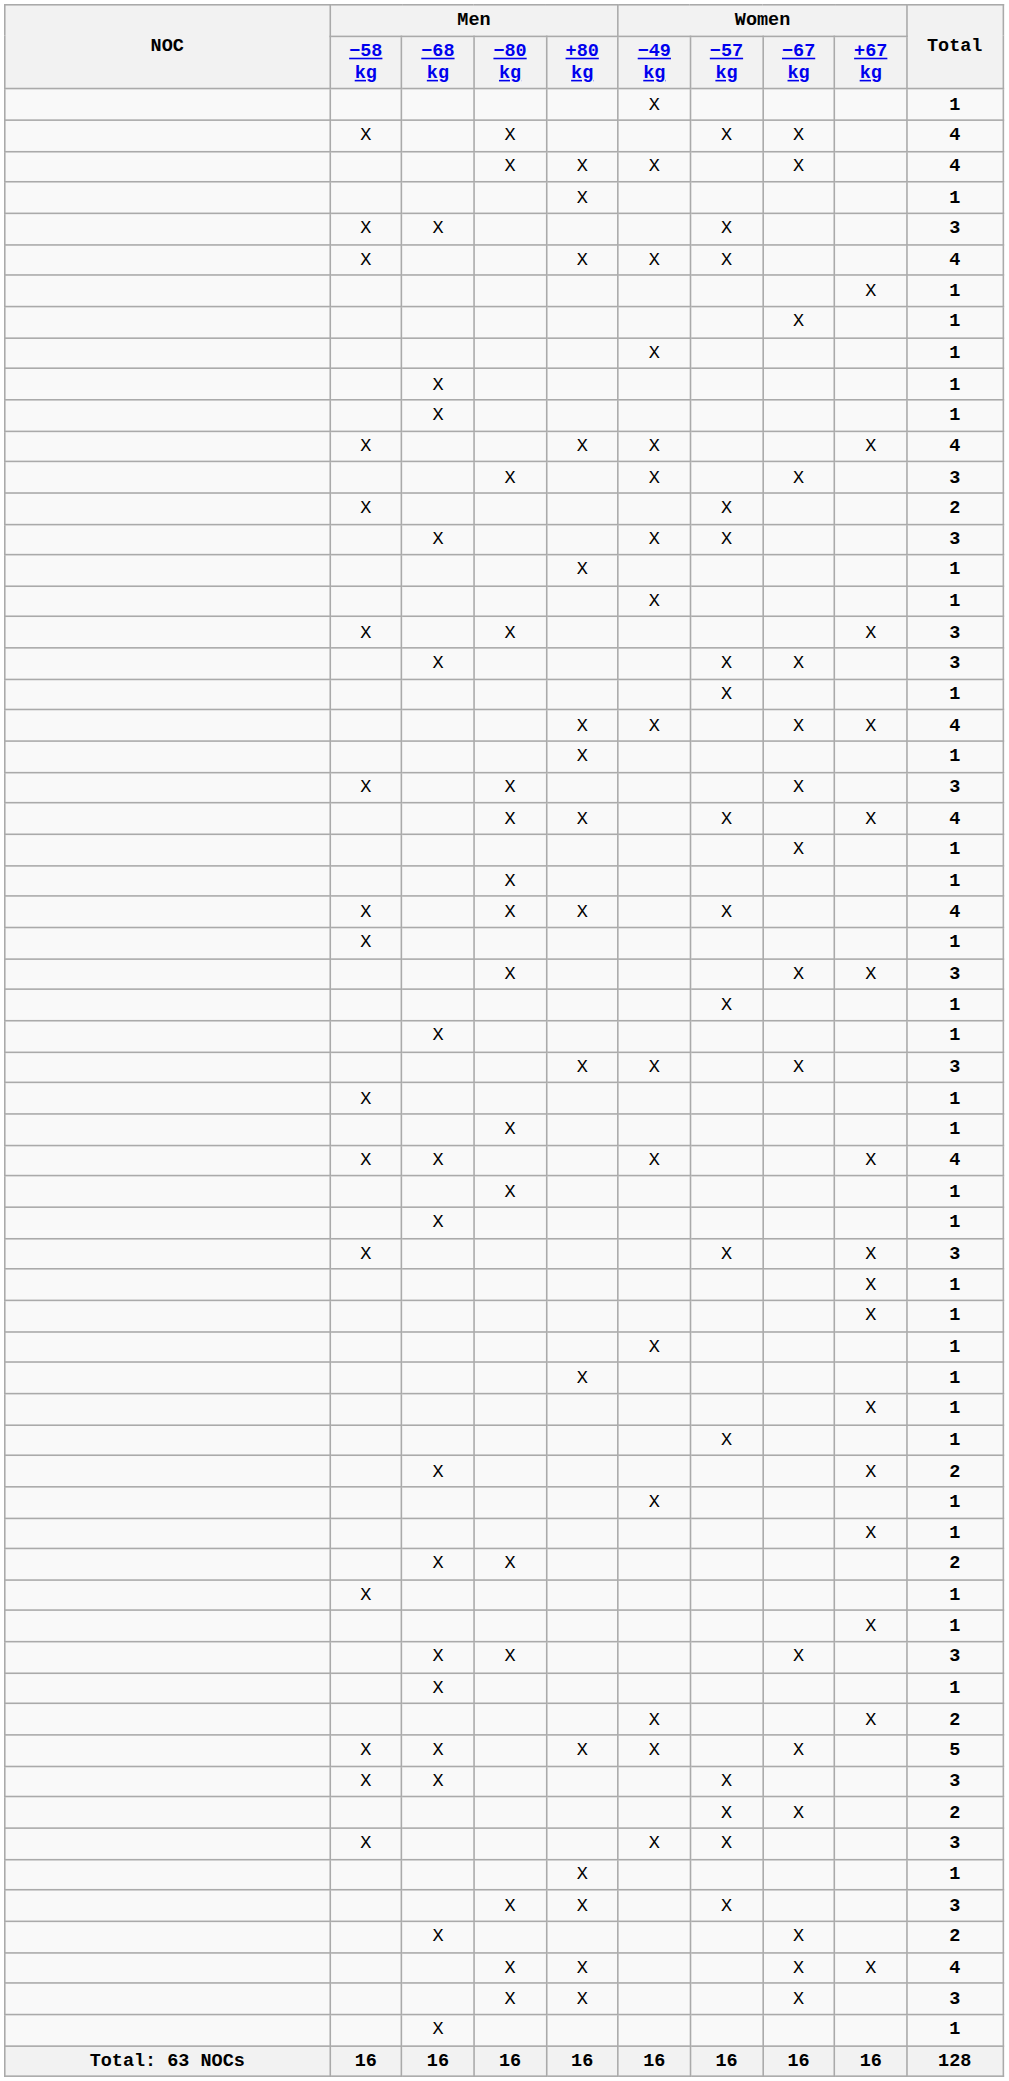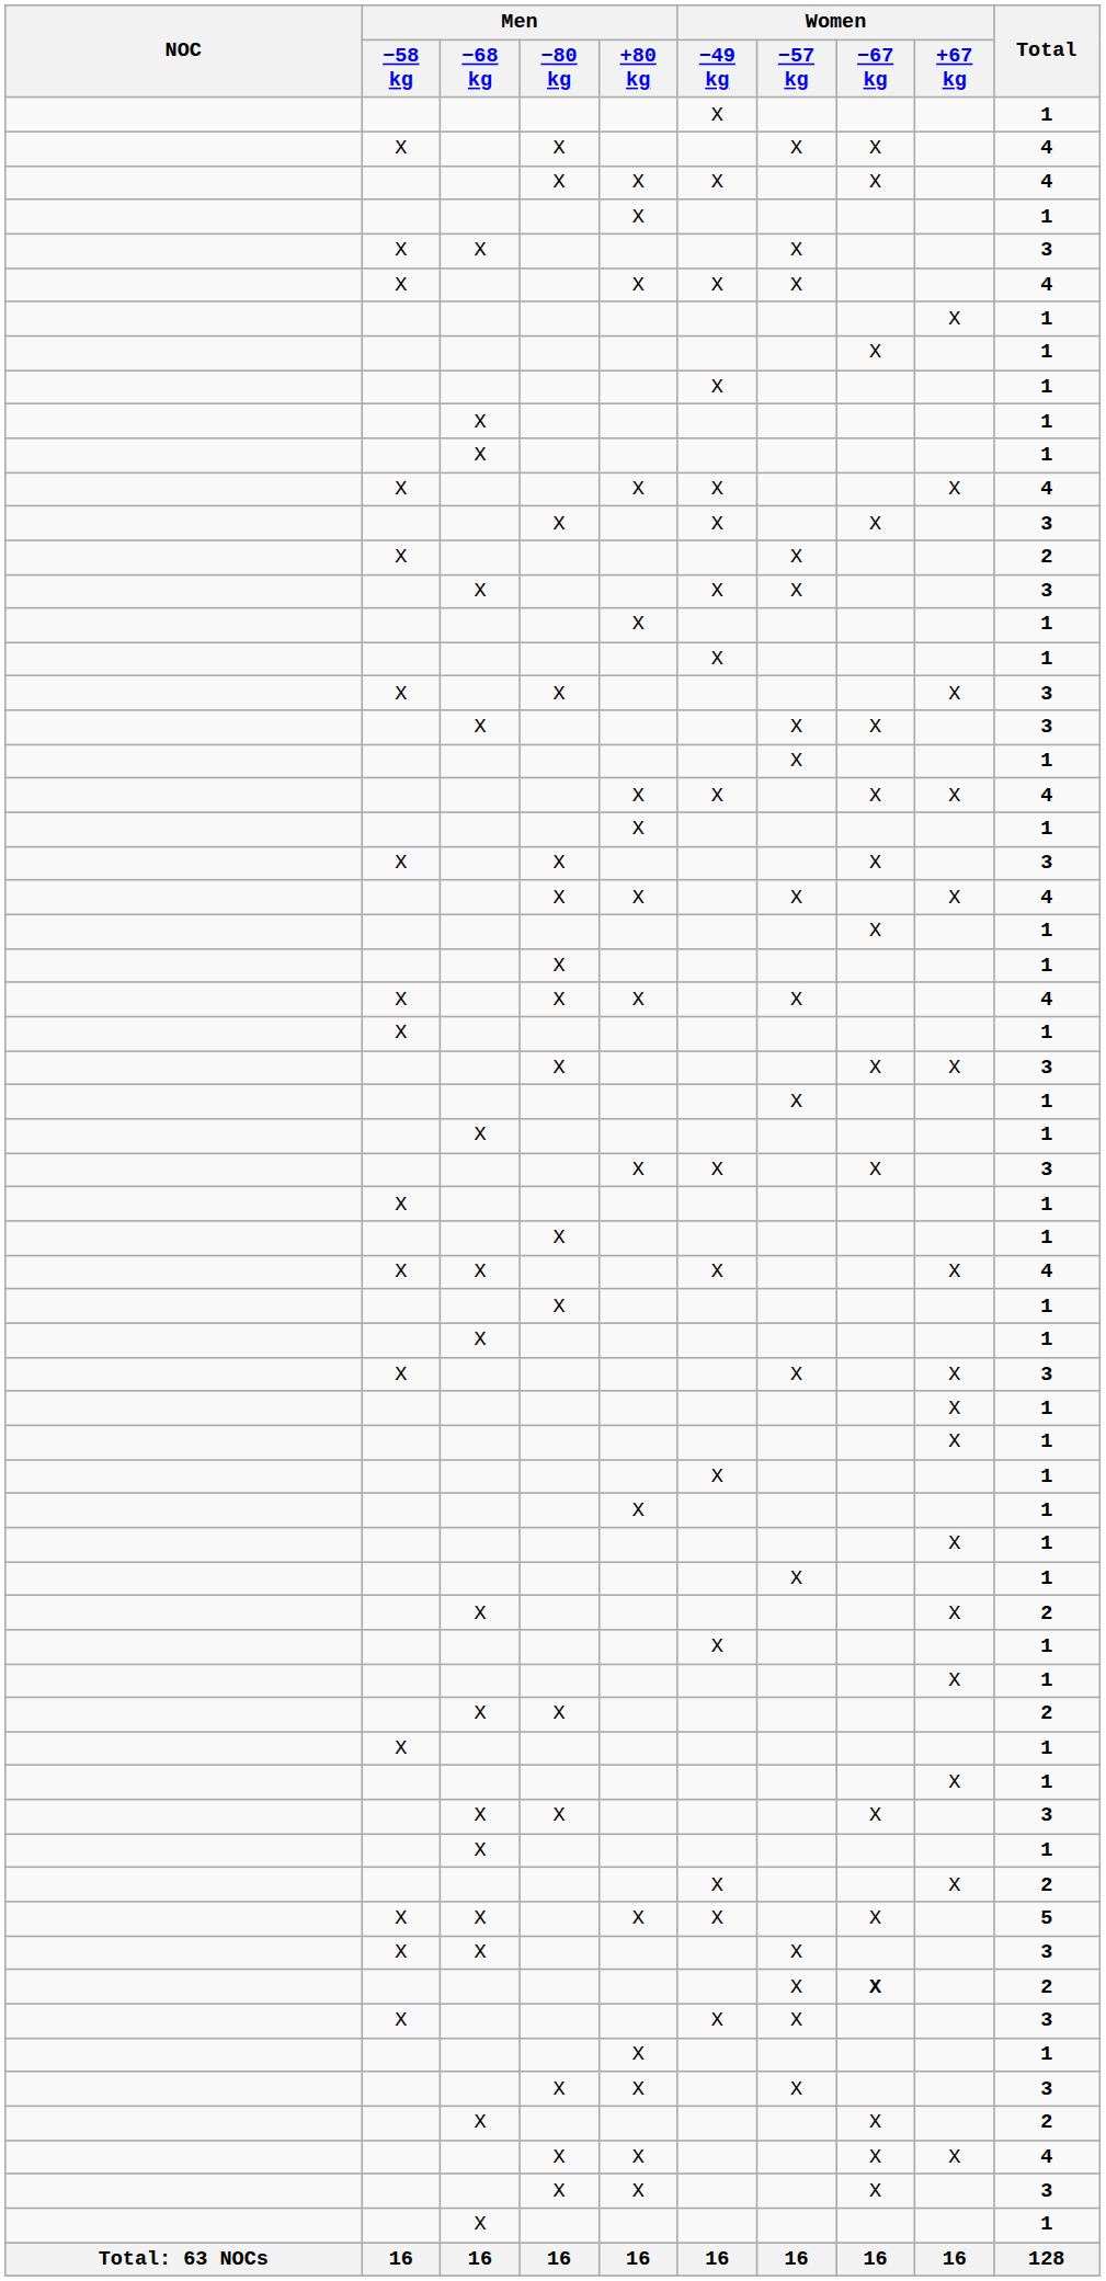row 58 | Women / −67 kg: normal -> bold
